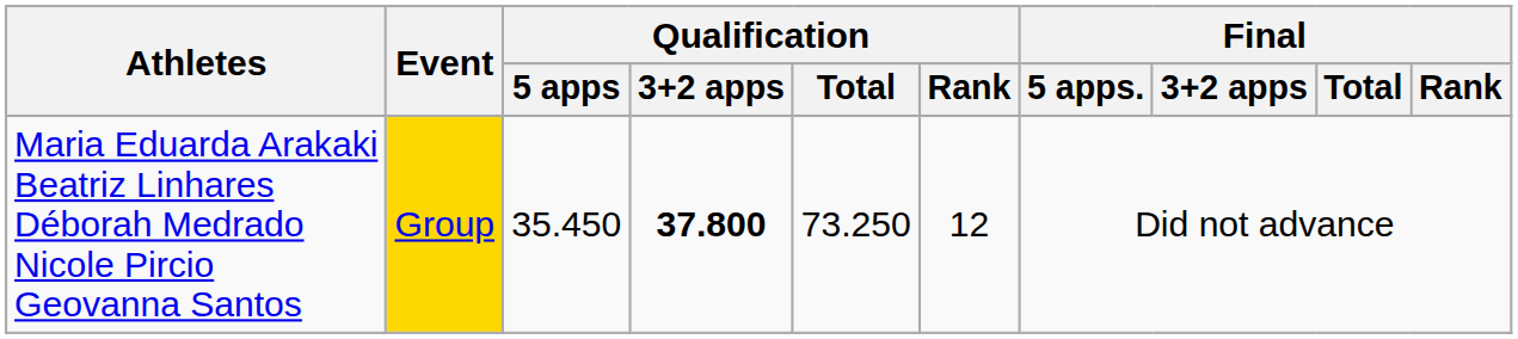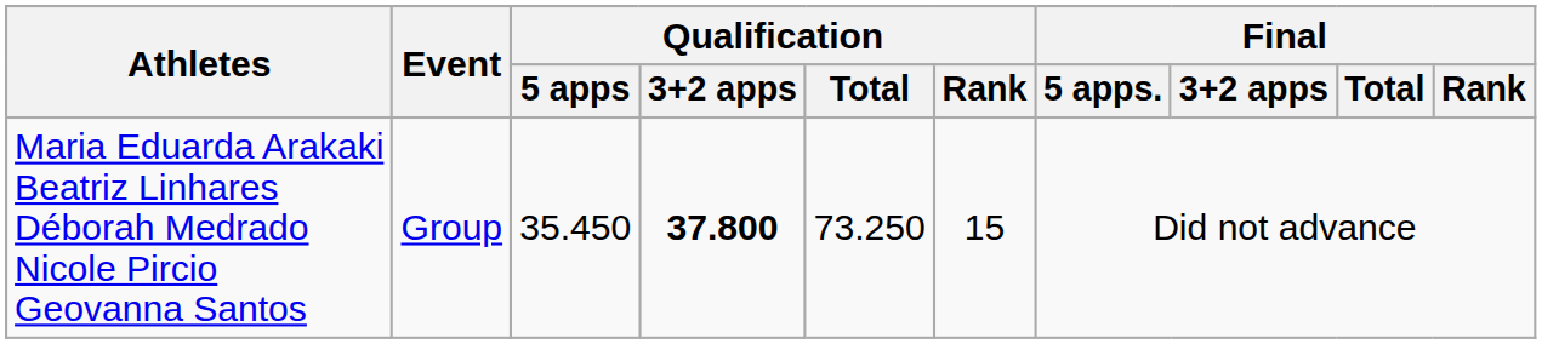row 3 | Event: gold background -> no background
row 3 | Qualification / Rank: 12 -> 15
